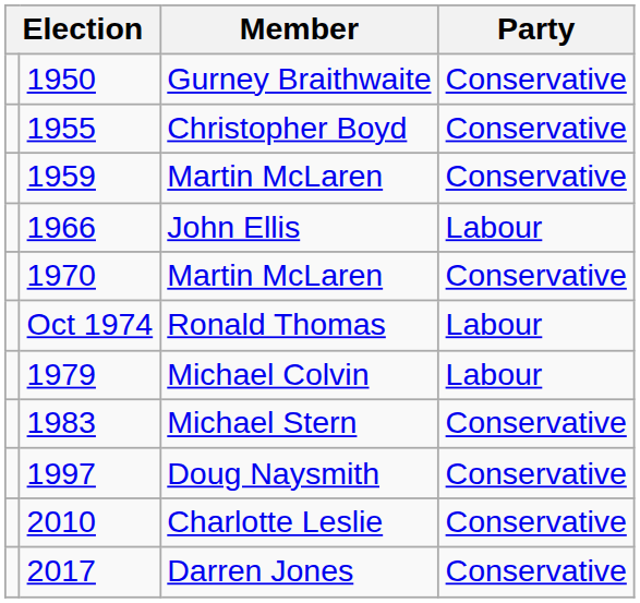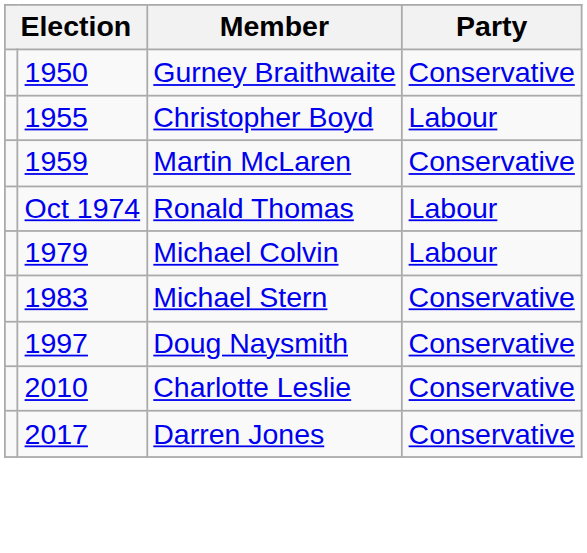Christopher Boyd | Party: Conservative -> Labour
- row: 1966 | John Ellis | Labour
- row: 1970 | Martin McLaren | Conservative
